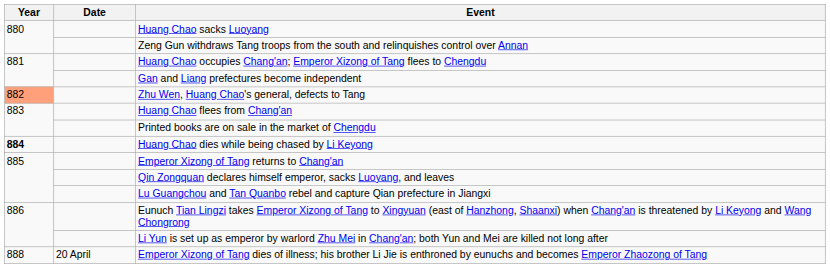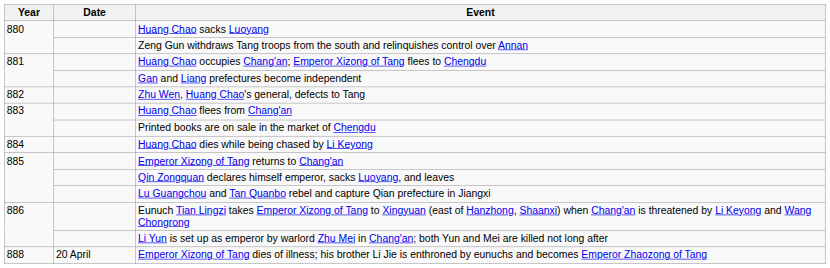Zhu Wen, Huang Chao's general, defects to Tang | Year: lightsalmon background -> no background
Huang Chao dies while being chased by Li Keyong | Year: bold -> normal
